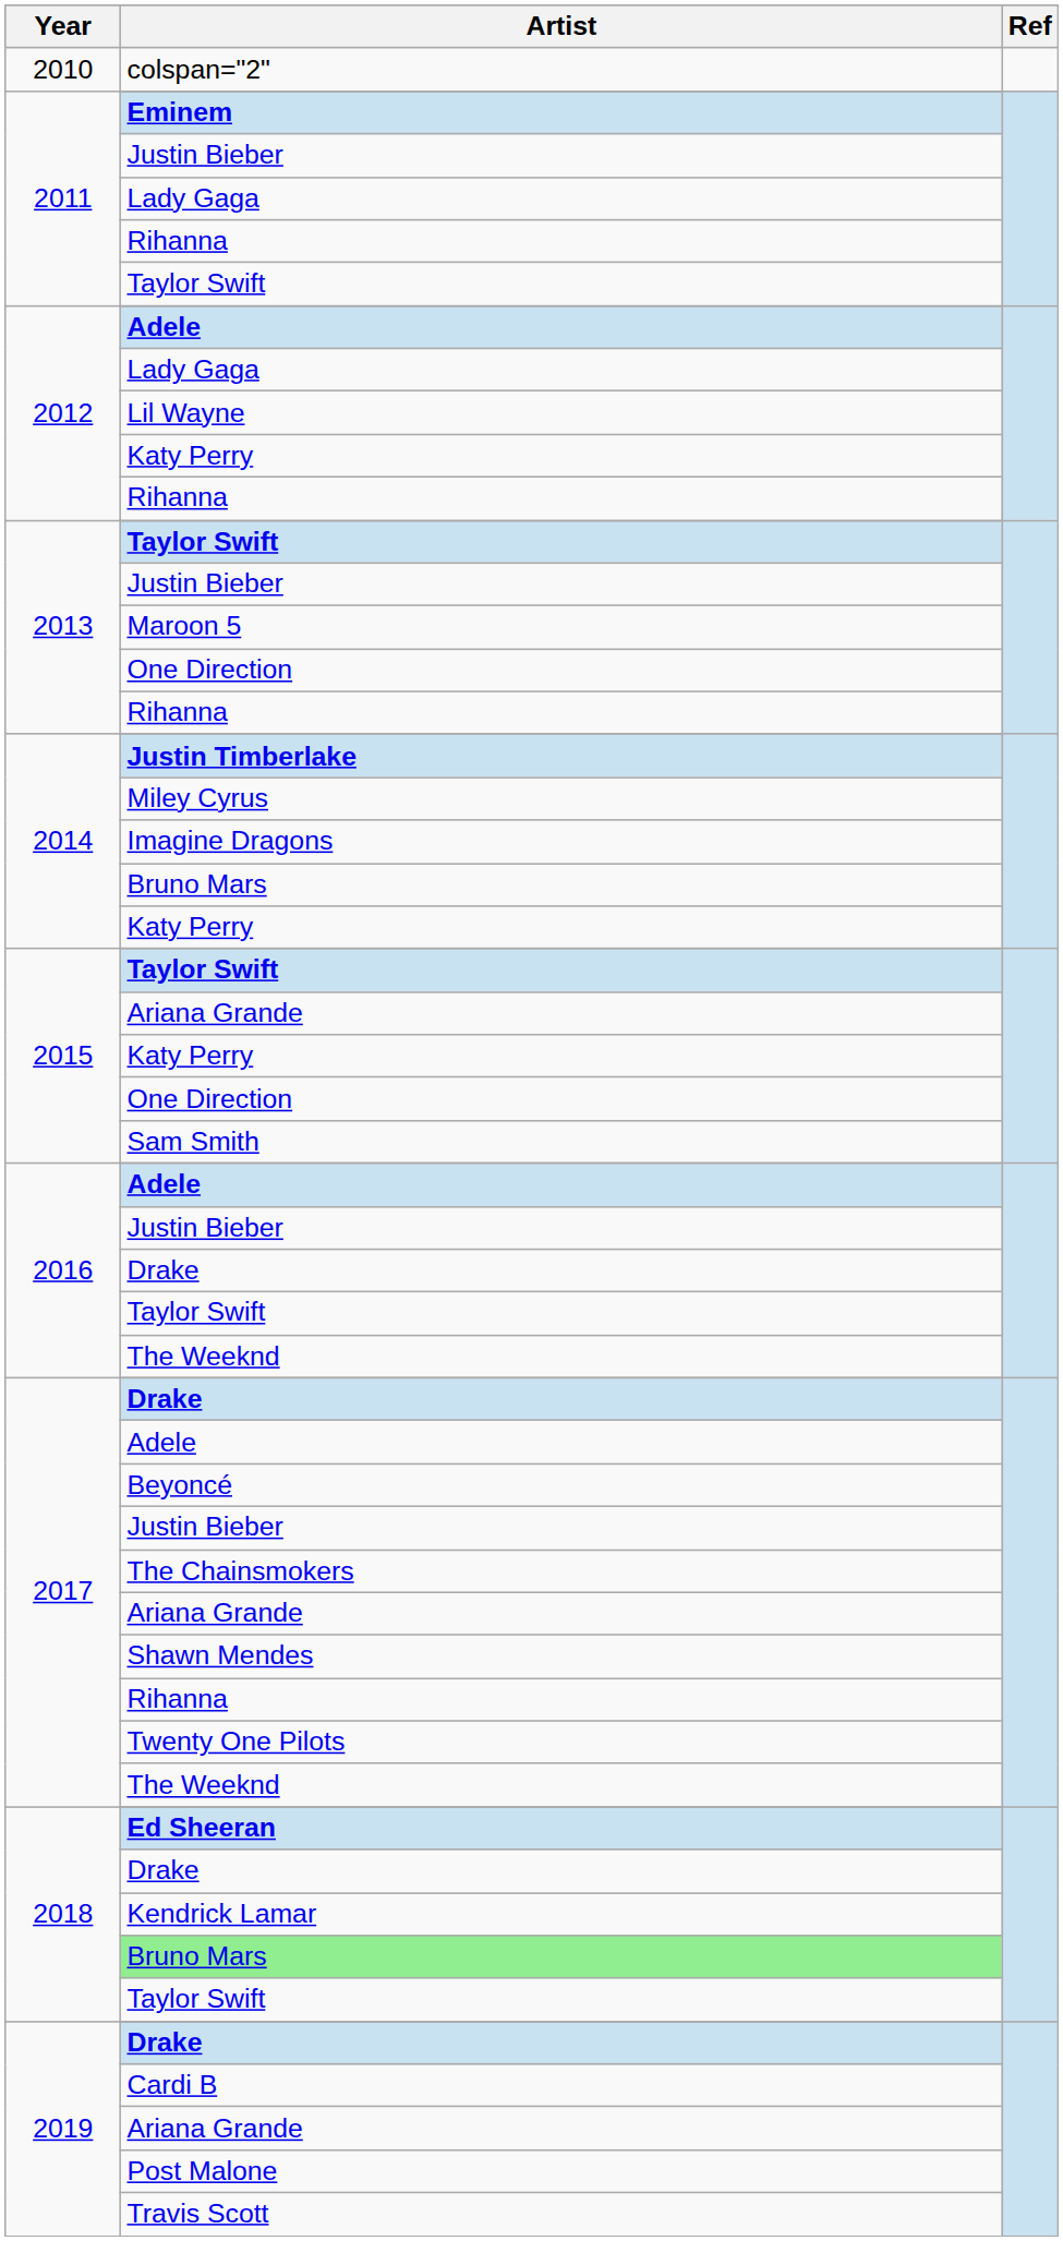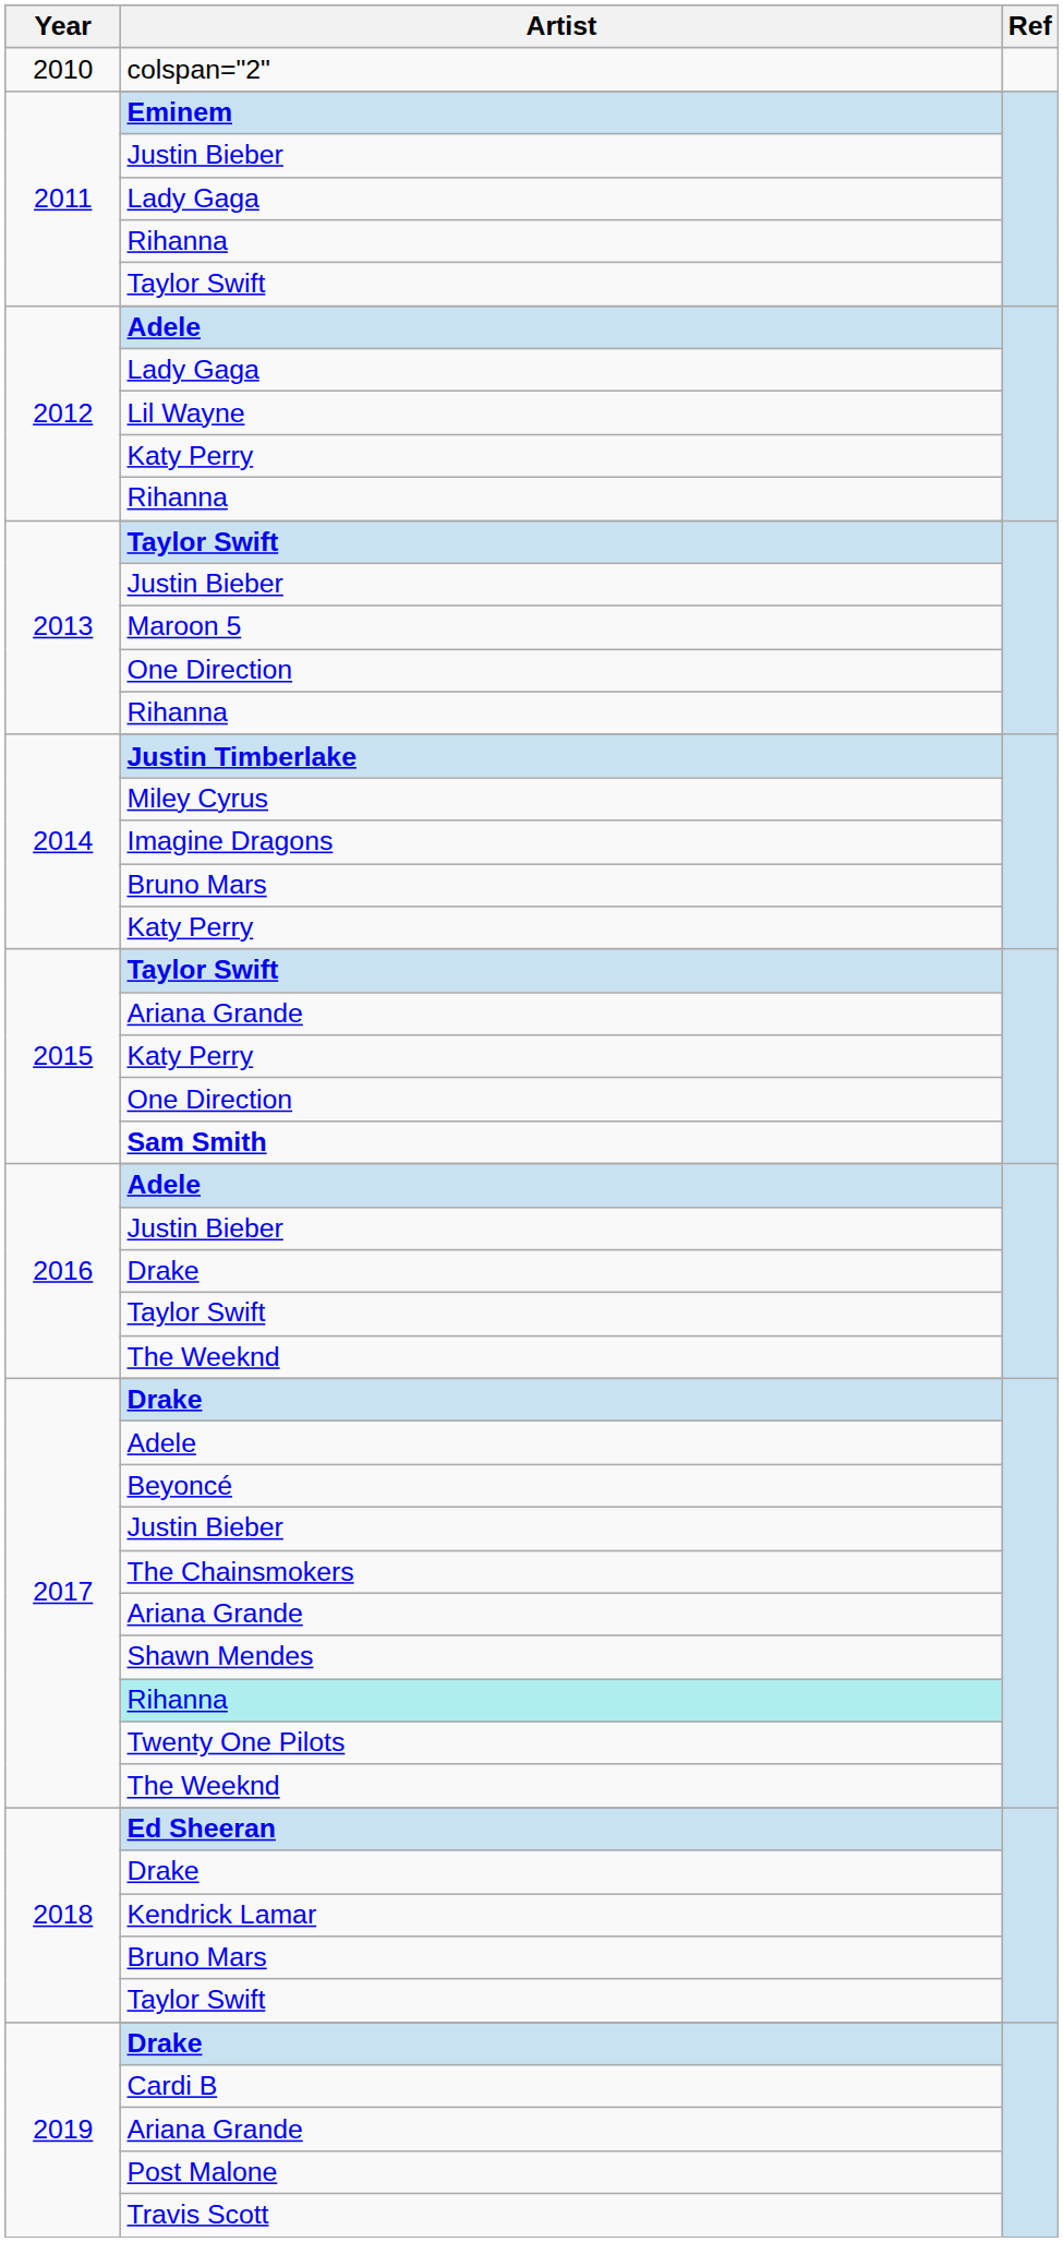Sam Smith | Artist: normal -> bold
2017 / Rihanna | Artist: no background -> paleturquoise background
2018 / Bruno Mars | Artist: lightgreen background -> no background
